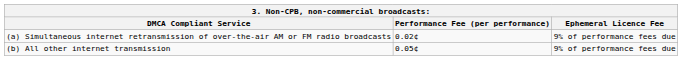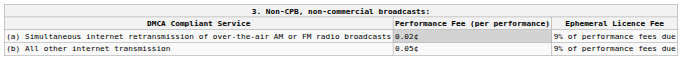row 3 | Performance Fee (per performance): no background -> lightgrey background
